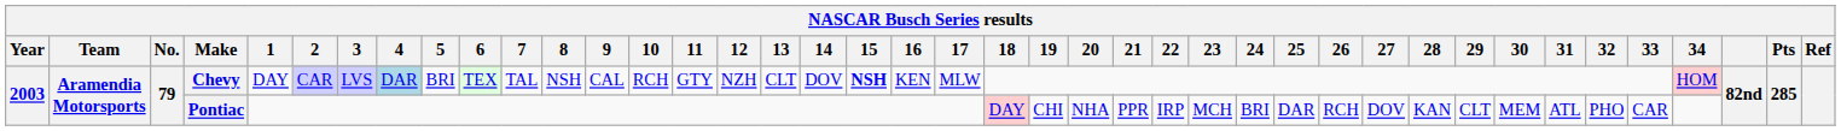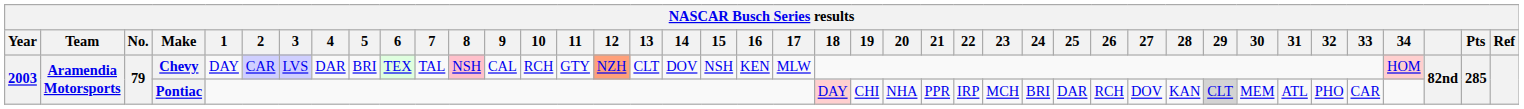Chevy | 4: lightblue background -> no background
Chevy | 8: no background -> pink background
Chevy | 12: no background -> lightsalmon background
Chevy | 15: bold -> normal
Pontiac | 29: no background -> lightgrey background
